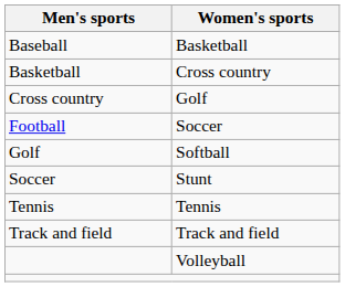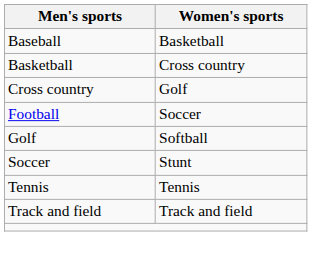- row: Volleyball
